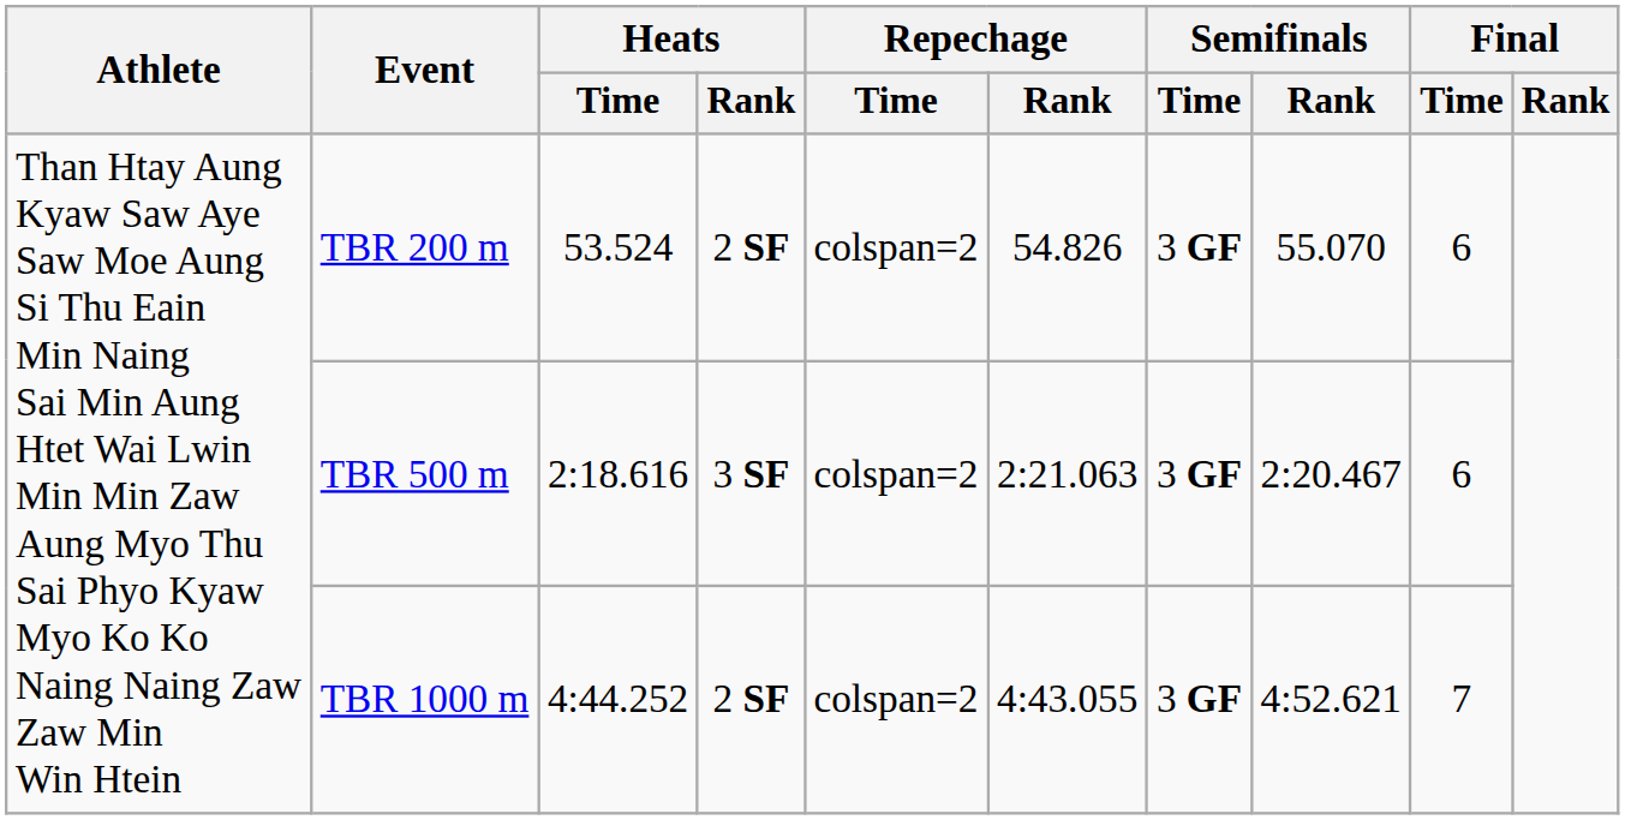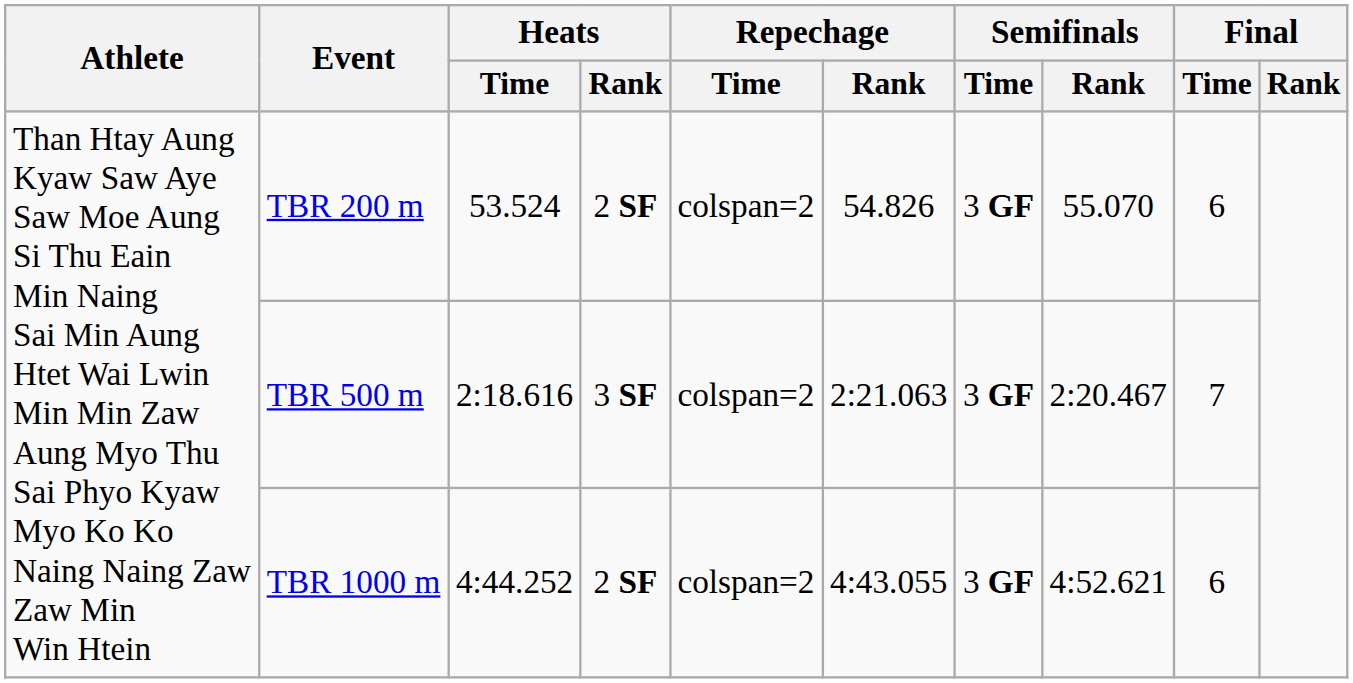TBR 500 m | Final / Time: 6 -> 7
TBR 1000 m | Final / Time: 7 -> 6
